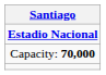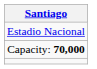row 2 | column 1: bold -> normal
